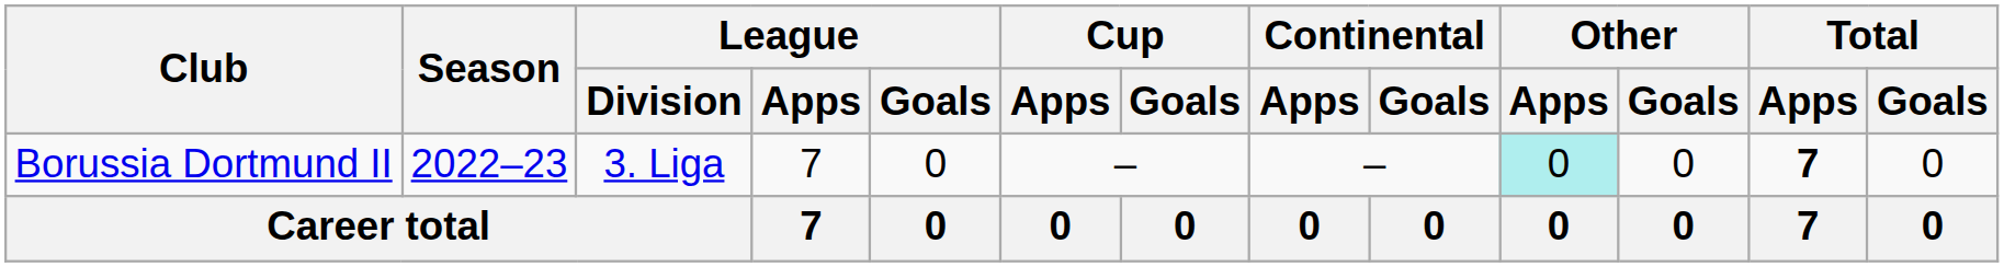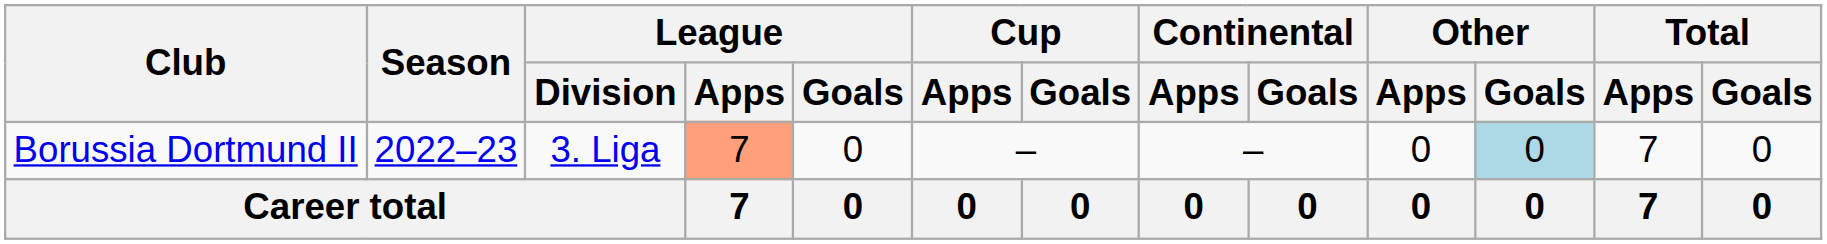Borussia Dortmund II | League / Apps: no background -> lightsalmon background
Borussia Dortmund II | Other / Apps: paleturquoise background -> no background
Borussia Dortmund II | Other / Goals: no background -> lightblue background
Borussia Dortmund II | Total / Apps: bold -> normal
